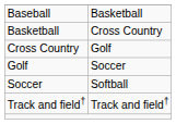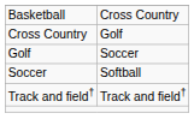- row: Baseball | Basketball
